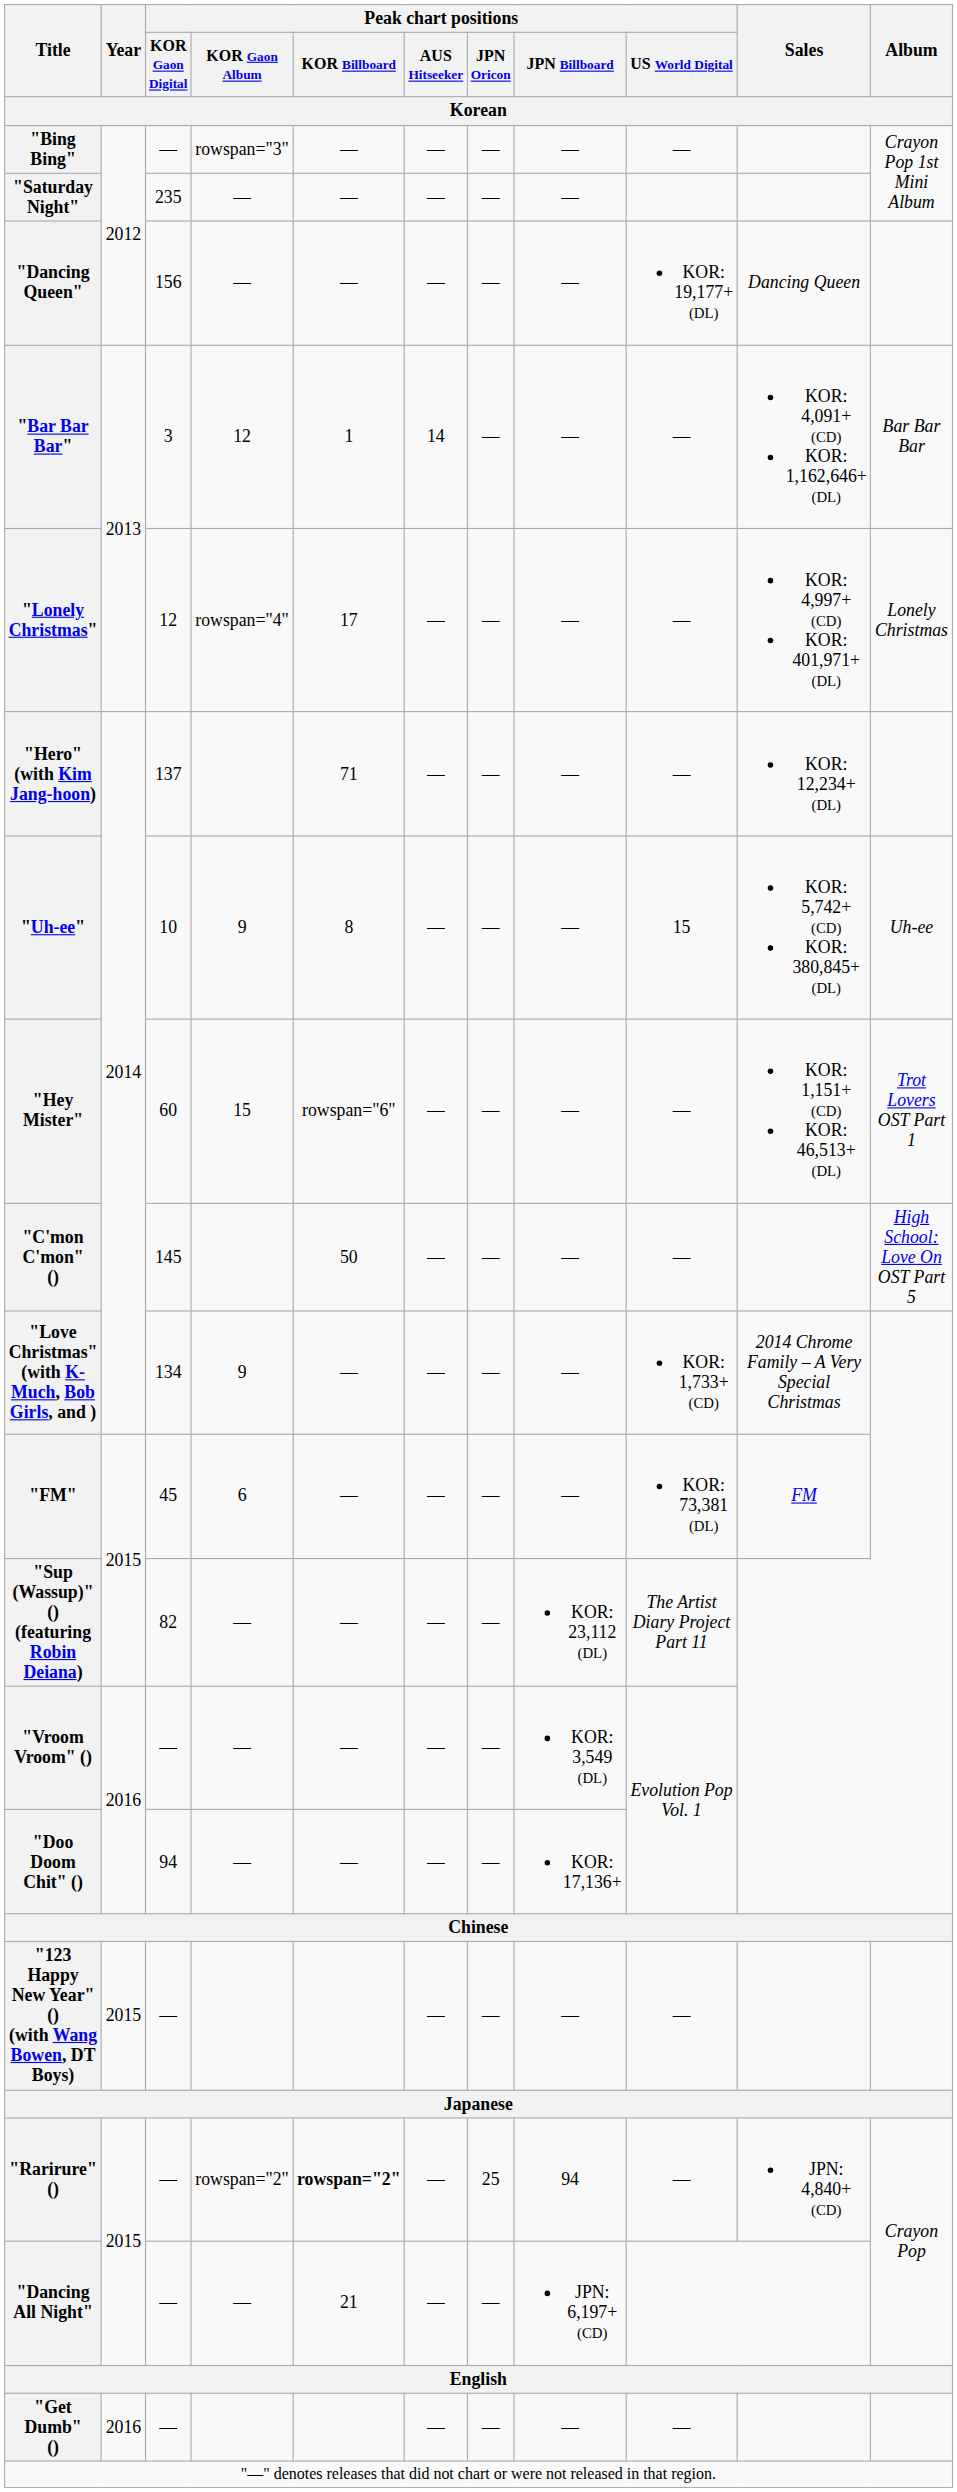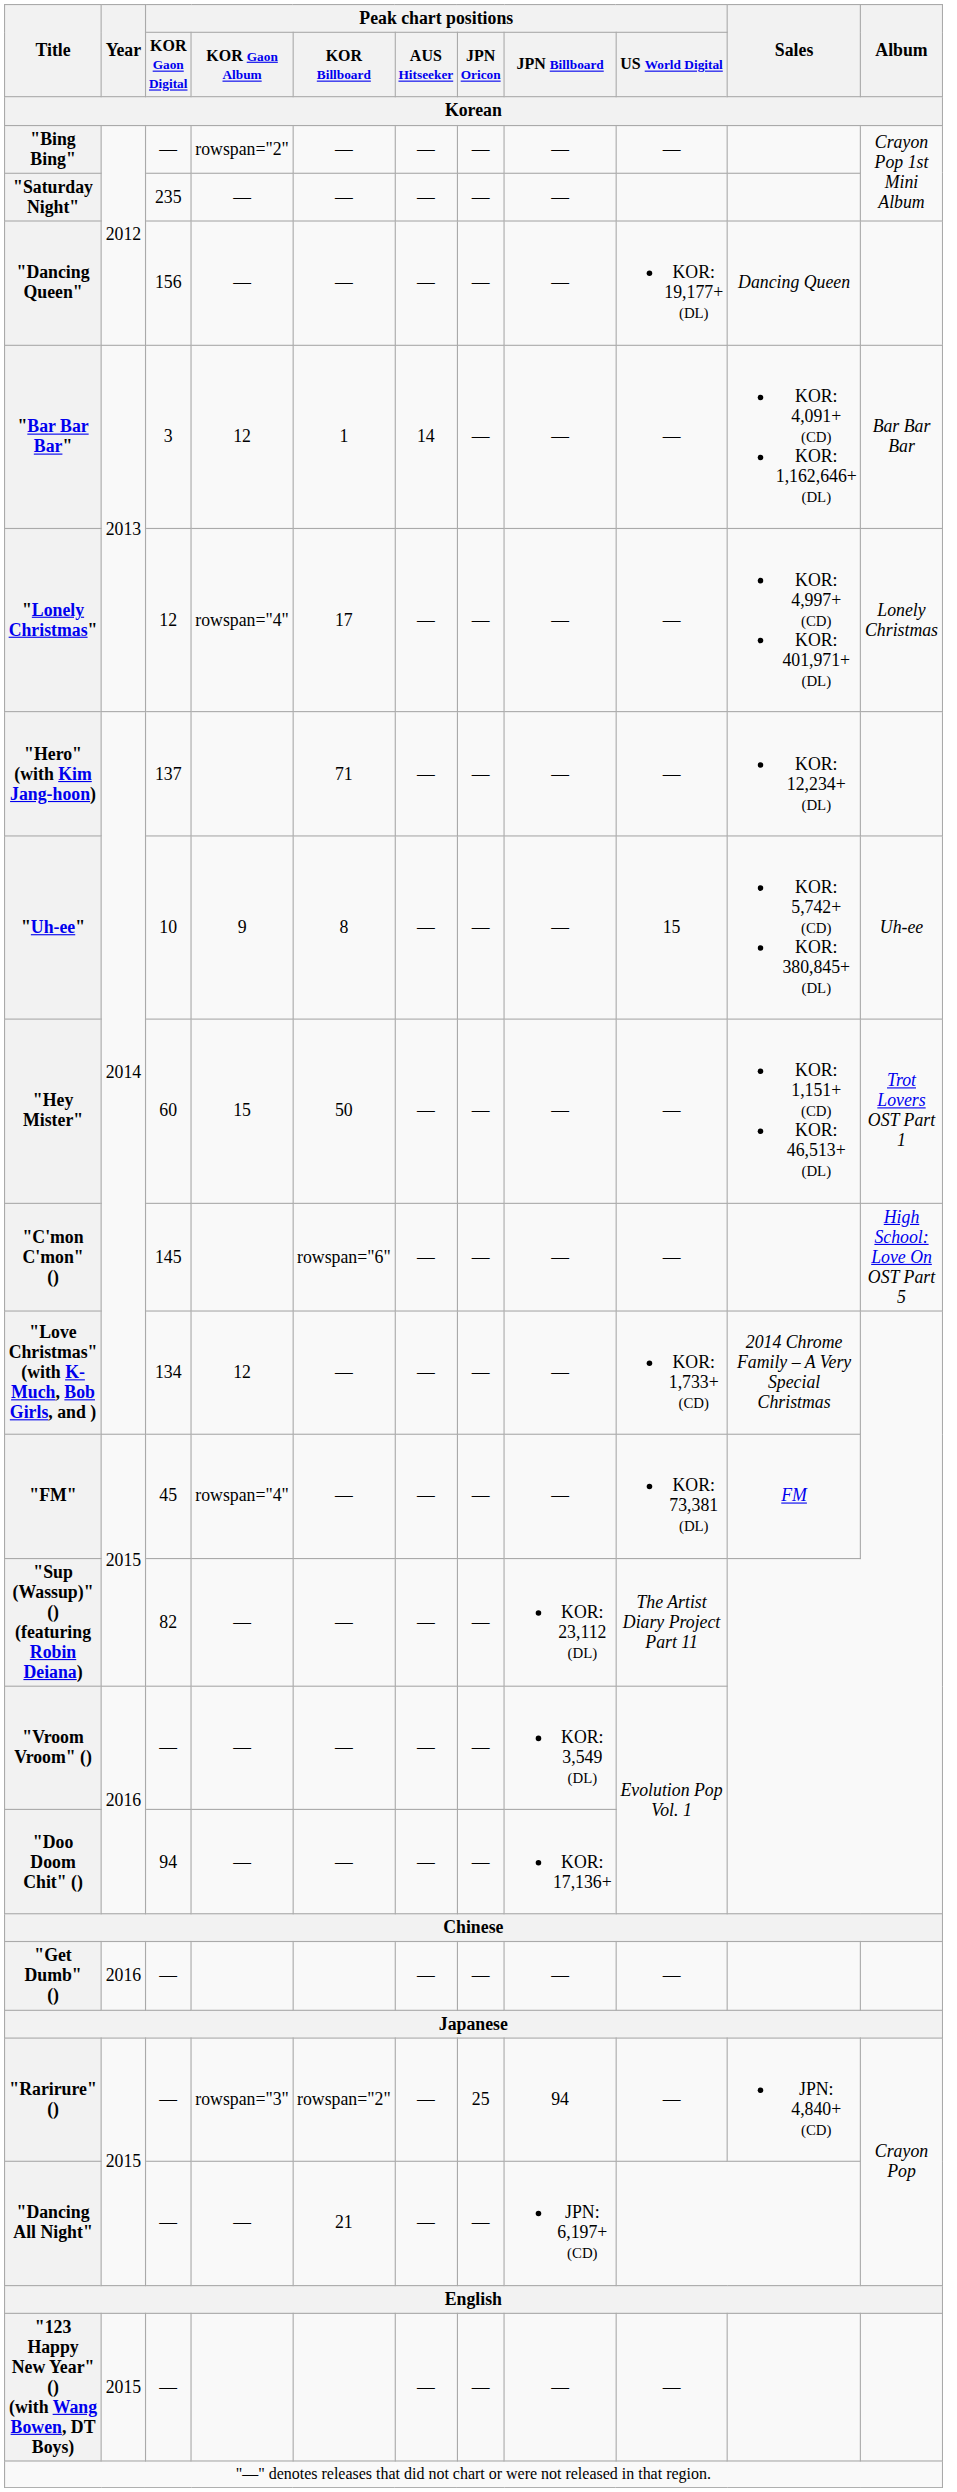"Bing Bing" | Peak chart positions / KOR Gaon Album: rowspan="3" -> rowspan="2"
"Hey Mister" | Peak chart positions / KOR Billboard: rowspan="6" -> 50
"C'mon C'mon" () | Peak chart positions / KOR Billboard: 50 -> rowspan="6"
"Love Christmas" (with K-Much, Bob Girls, and ) | Peak chart positions / KOR Gaon Album: 9 -> 12
"FM" | Peak chart positions / KOR Gaon Album: 6 -> rowspan="4"
rows swapped: "123 Happy New Year" () (with Wang Bowen, DT Boys) <-> "Get Dumb" ()
"Rarirure" () | Peak chart positions / KOR Gaon Album: rowspan="2" -> rowspan="3"
"Rarirure" () | Peak chart positions / KOR Billboard: bold -> normal
